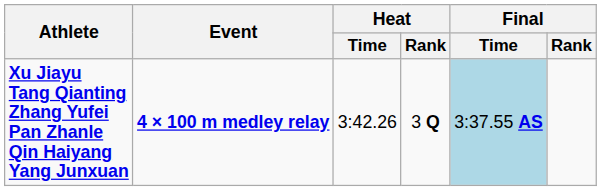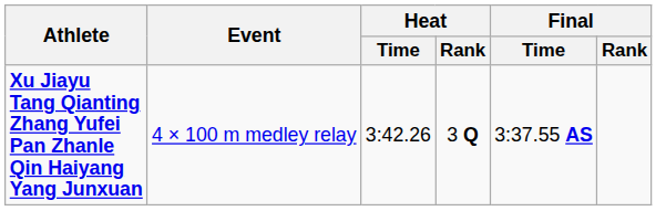row 3 | Event: bold -> normal
row 3 | Final / Time: lightblue background -> no background
